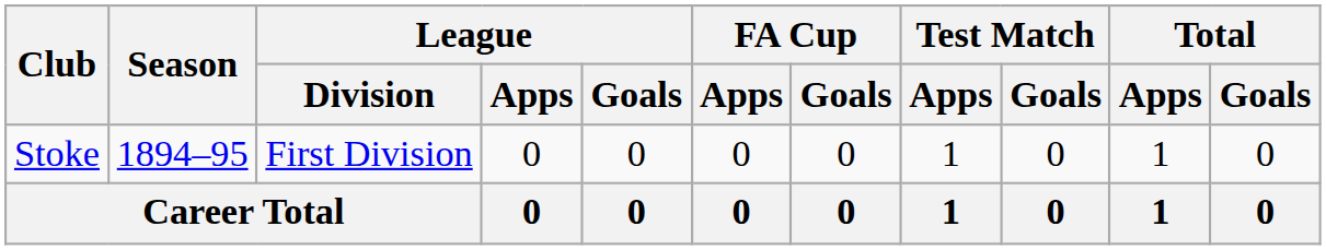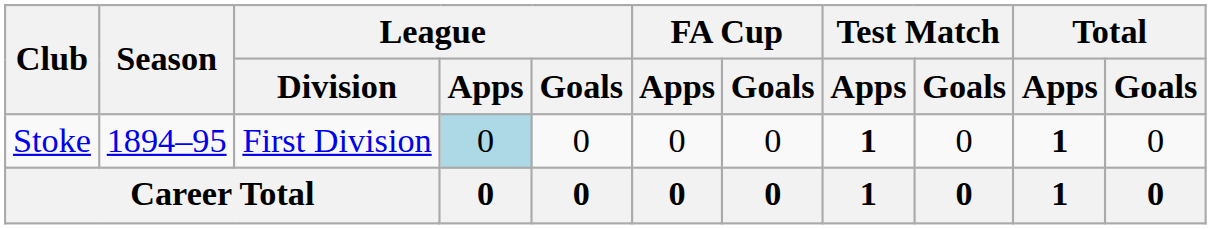Stoke | League / Apps: no background -> lightblue background
Stoke | Test Match / Apps: normal -> bold
Stoke | Total / Apps: normal -> bold
